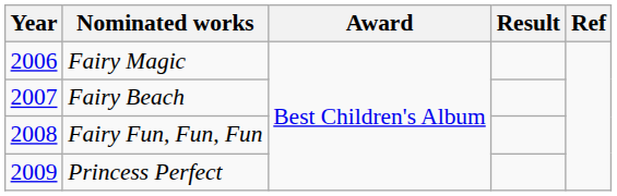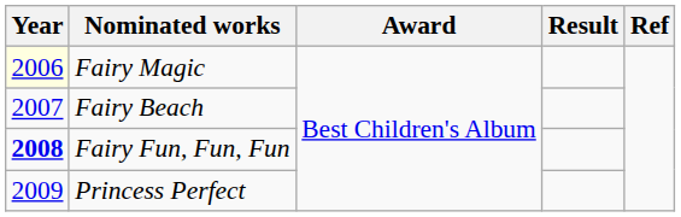Fairy Magic | Year: no background -> lightyellow background
Fairy Fun, Fun, Fun | Year: normal -> bold
